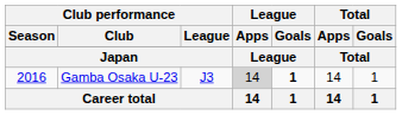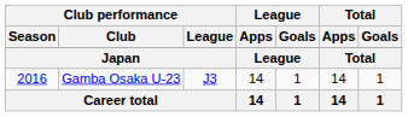Gamba Osaka U-23 | League / Apps: lightgrey background -> no background
Gamba Osaka U-23 | League / Goals: bold -> normal
